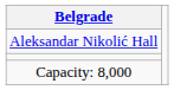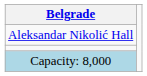Capacity: 8,000 | Belgrade: no background -> lightblue background
